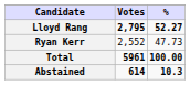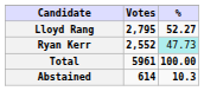Ryan Kerr | Votes: normal -> bold
Ryan Kerr | %: no background -> paleturquoise background
